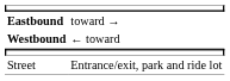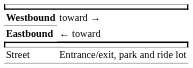row 1 | column 1: Eastbound -> Westbound
row 2 | column 1: Westbound -> Eastbound
